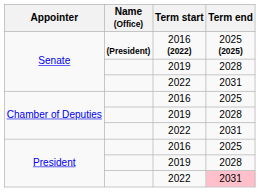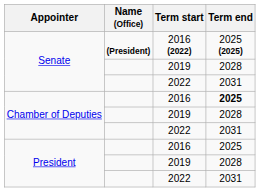Chamber of Deputies / 2016 | Term end: normal -> bold
President / 2022 | Term end: pink background -> no background
